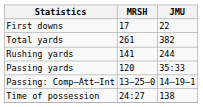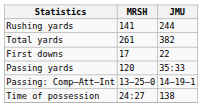rows swapped: First downs <-> Rushing yards
